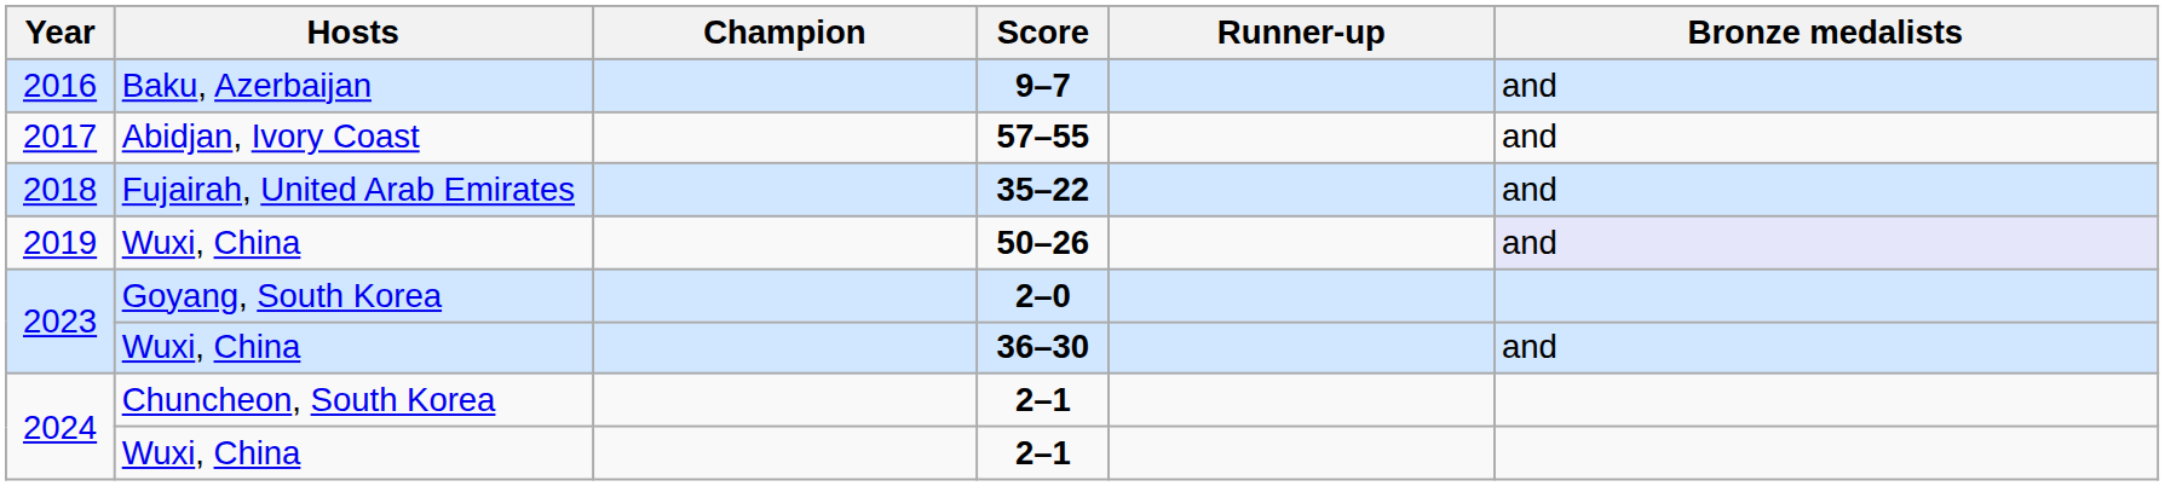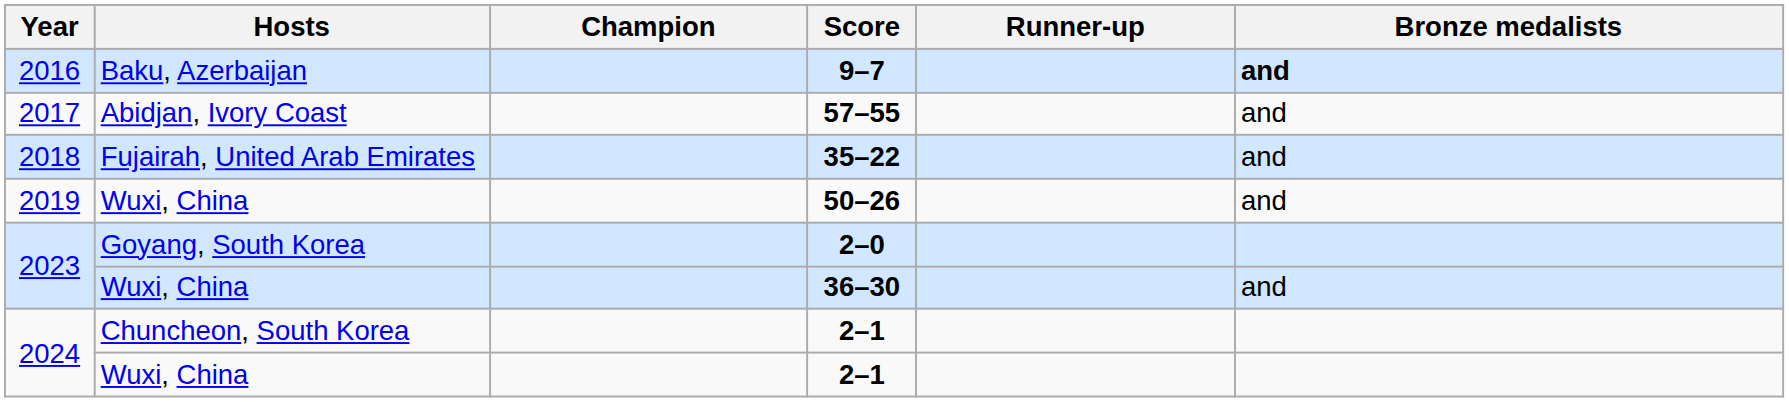9–7 | Bronze medalists: normal -> bold
50–26 | Bronze medalists: lavender background -> no background
